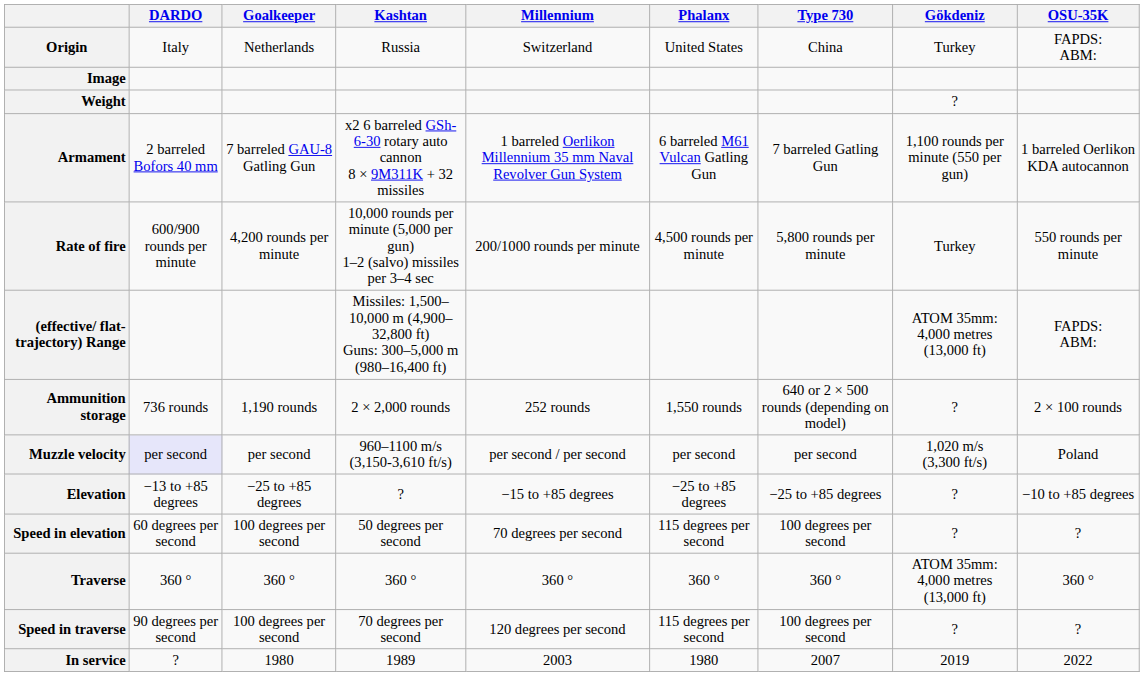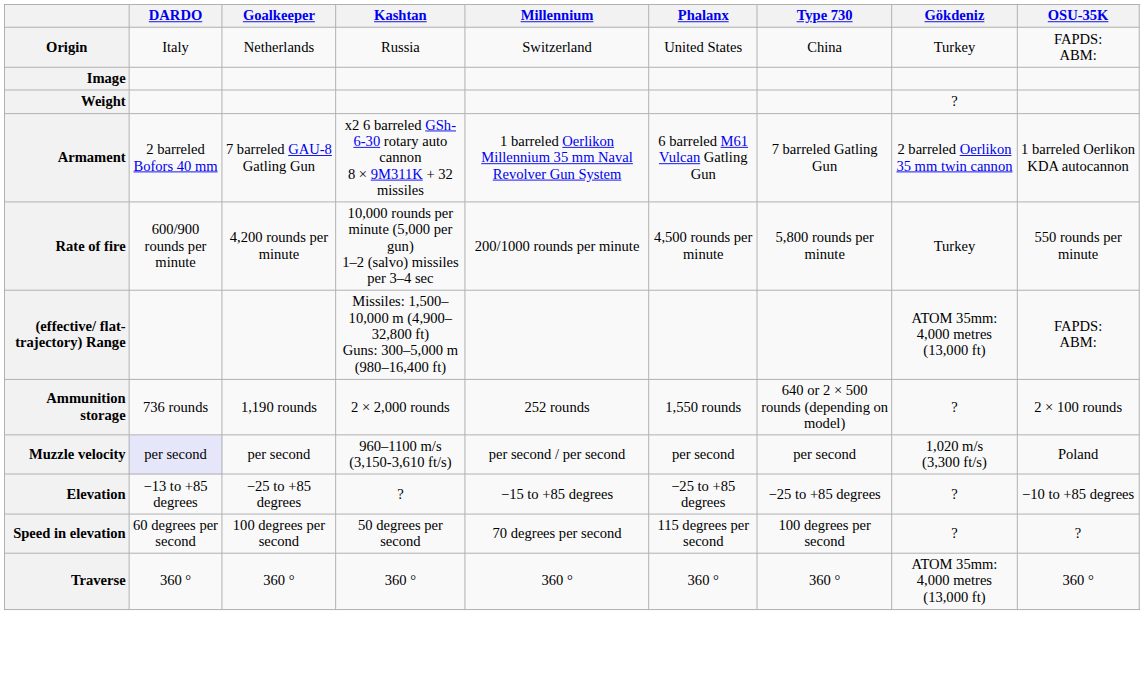Armament | Gökdeniz: 1,100 rounds per minute (550 per gun) -> 2 barreled Oerlikon 35 mm twin cannon
- row: Speed in traverse | 90 degrees per second | 100 degrees per second | 70 degrees per second | 120 degrees per second | 115 degrees per second | 100 degrees per second | ? | ?
- row: In service | ? | 1980 | 1989 | 2003 | 1980 | 2007 | 2019 | 2022
